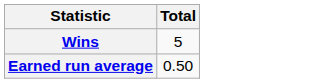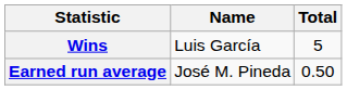+ column: Name | Luis García | José M. Pineda
